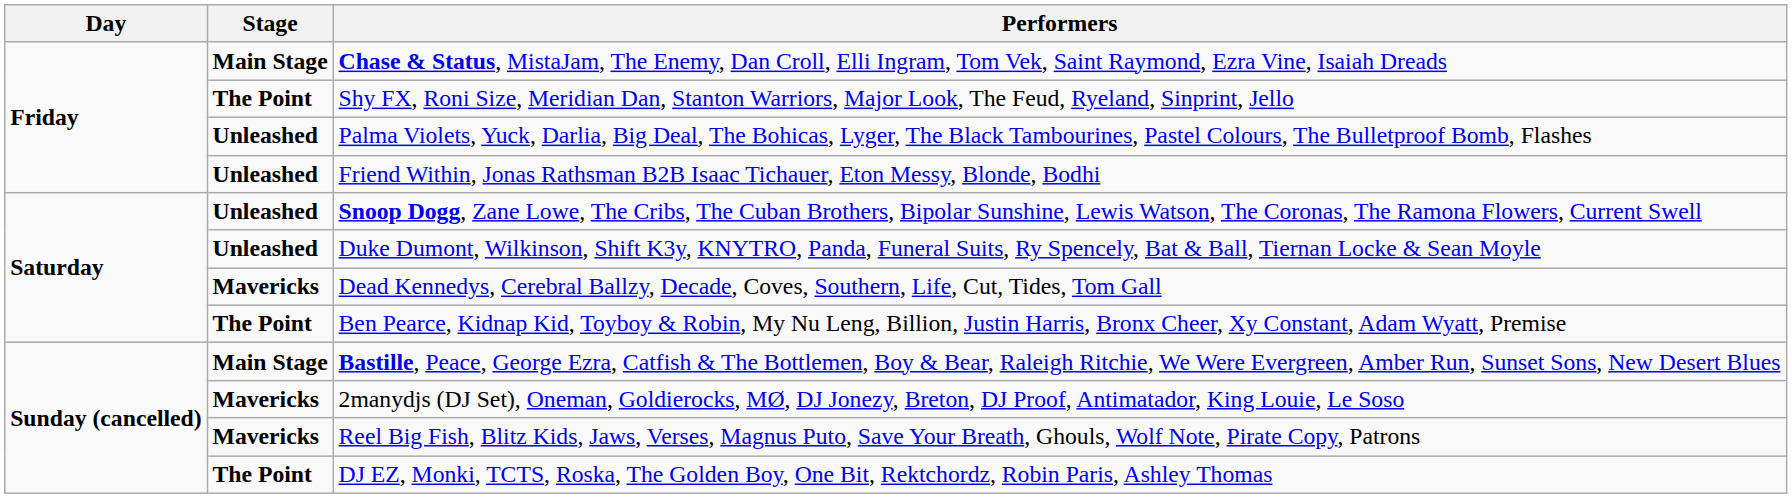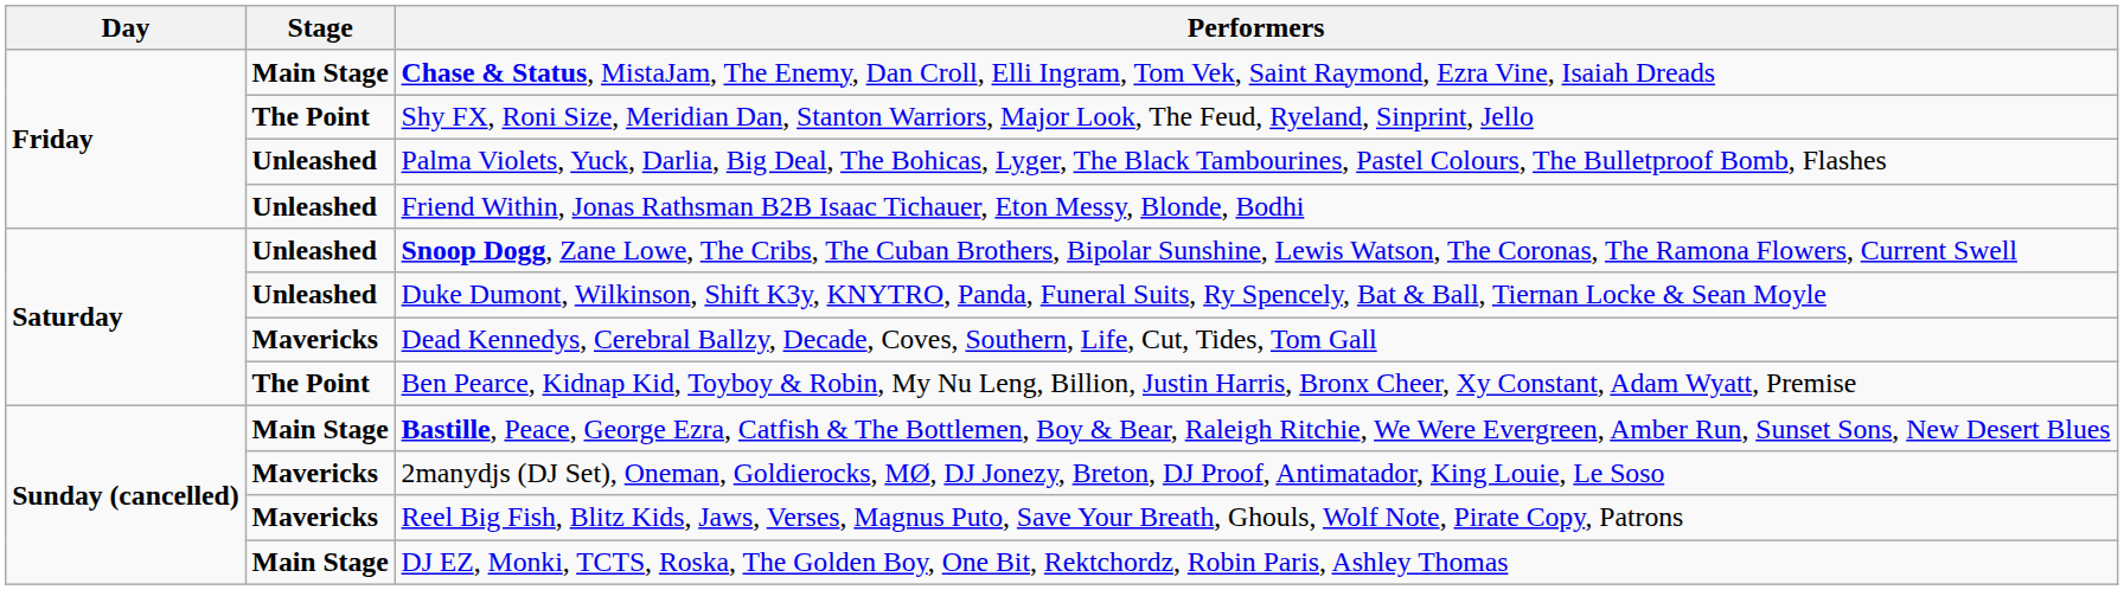row 13 | Stage: The Point -> Main Stage
